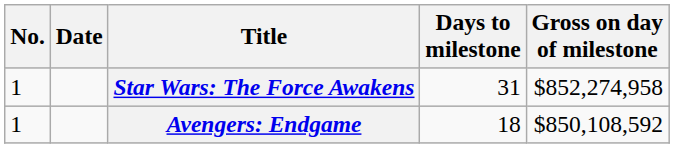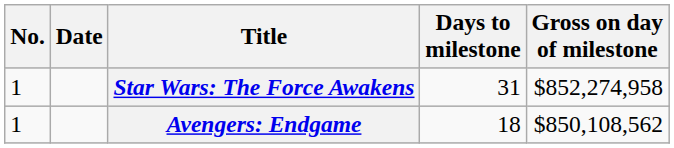Avengers: Endgame | Gross on day of milestone: $850,108,592 -> $850,108,562
